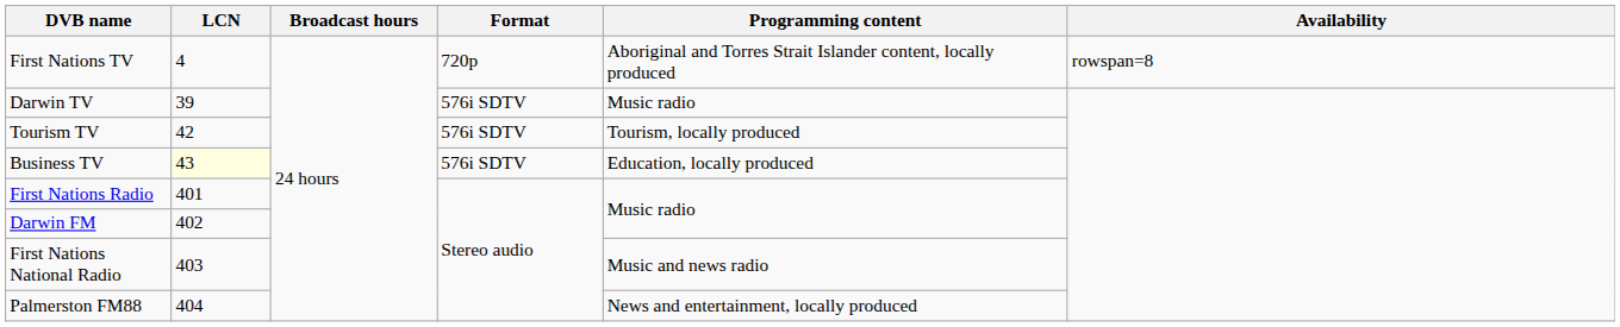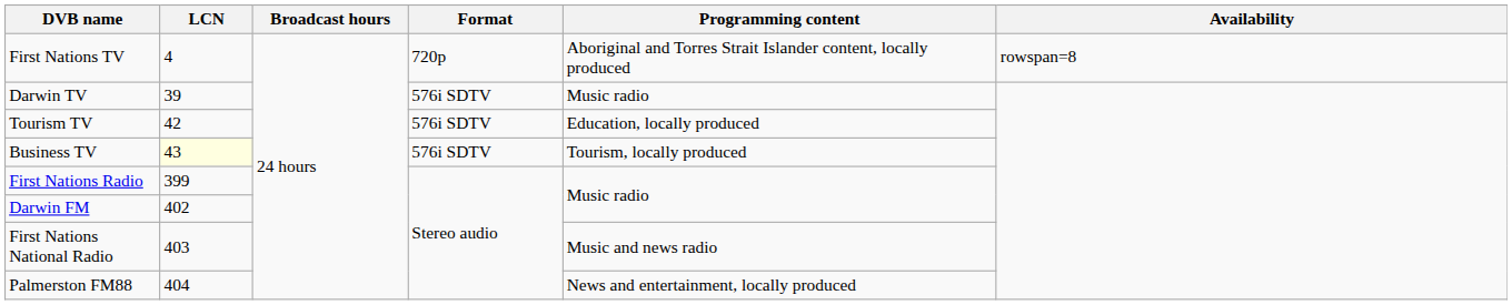Tourism TV | Programming content: Tourism, locally produced -> Education, locally produced
Business TV | Programming content: Education, locally produced -> Tourism, locally produced
First Nations Radio | LCN: 401 -> 399
